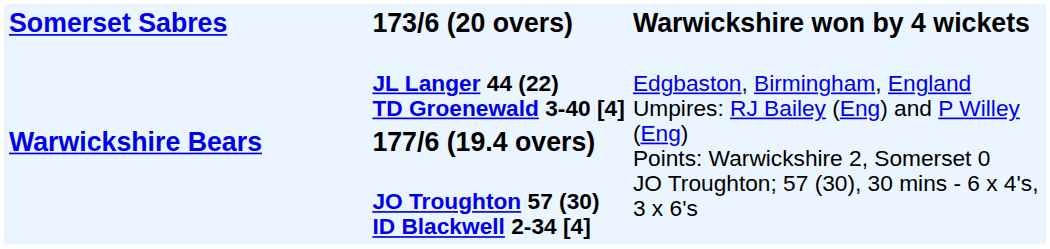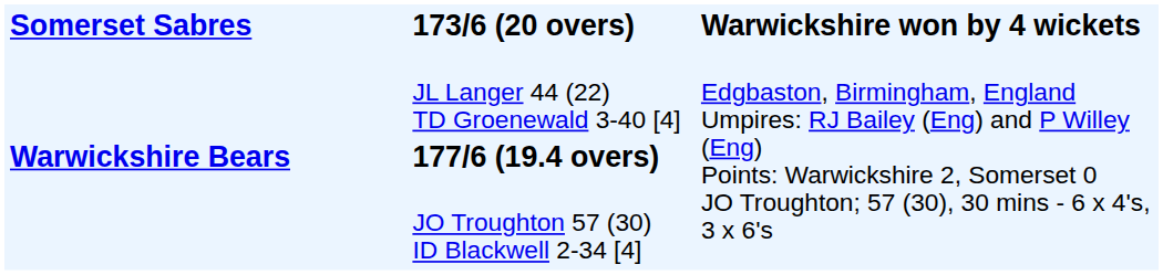JL Langer 44 (22) TD Groenewald 3-40 [4] | 173/6 (20 overs): bold -> normal
JO Troughton 57 (30) ID Blackwell 2-34 [4] | 173/6 (20 overs): bold -> normal
